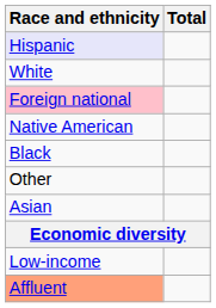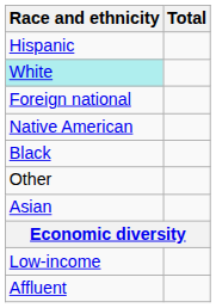Hispanic | Race and ethnicity: lavender background -> no background
White | Race and ethnicity: no background -> paleturquoise background
Foreign national | Race and ethnicity: pink background -> no background
Affluent | Race and ethnicity: lightsalmon background -> no background
